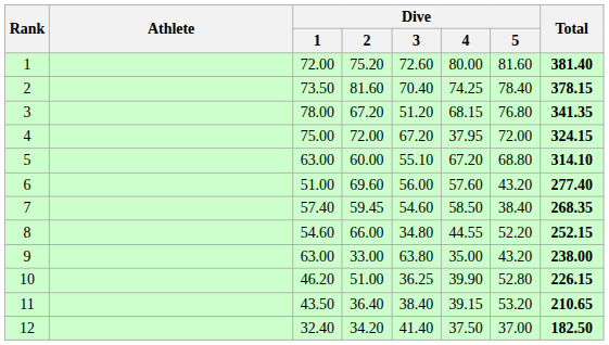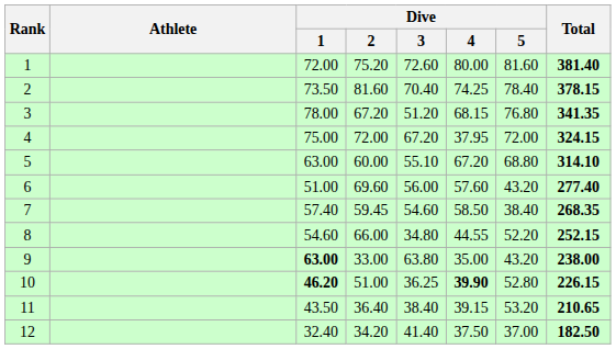9 | Dive / 1: normal -> bold
10 | Dive / 1: normal -> bold
10 | Dive / 4: normal -> bold
